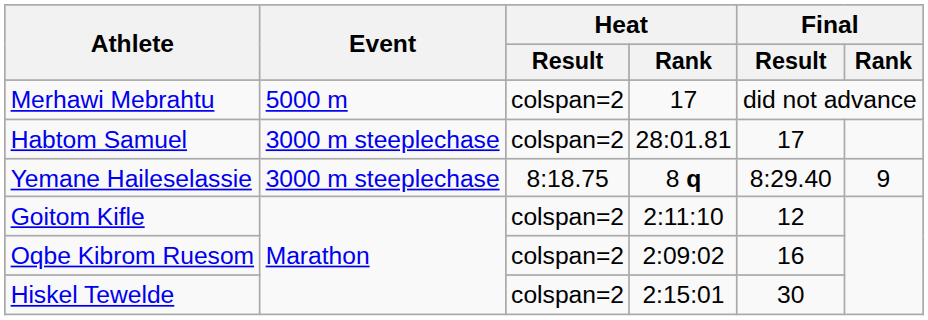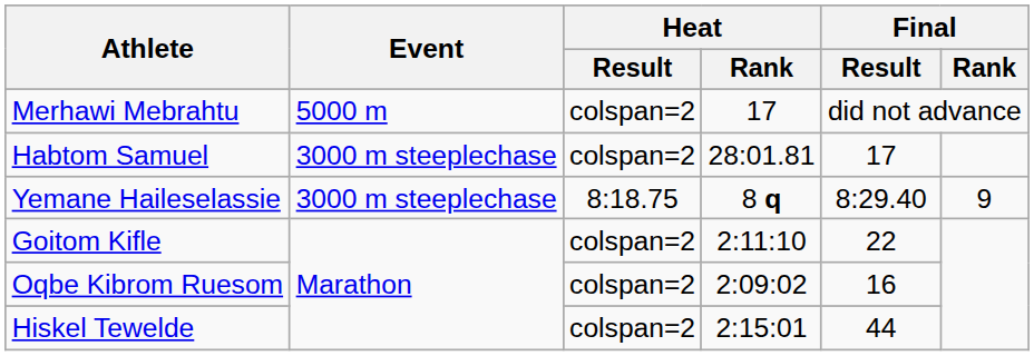Goitom Kifle | Final / Result: 12 -> 22
Hiskel Tewelde | Final / Result: 30 -> 44
